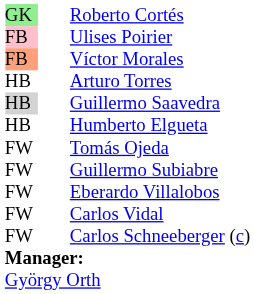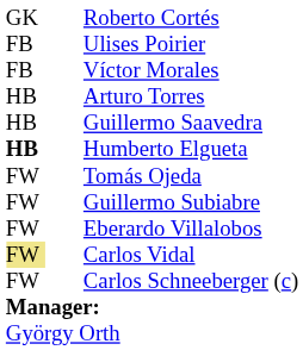Roberto Cortés | column 1: lightgreen background -> no background
Ulises Poirier | column 1: pink background -> no background
Víctor Morales | column 1: lightsalmon background -> no background
Guillermo Saavedra | column 1: lightgrey background -> no background
Humberto Elgueta | column 1: normal -> bold
Carlos Vidal | column 1: no background -> khaki background
